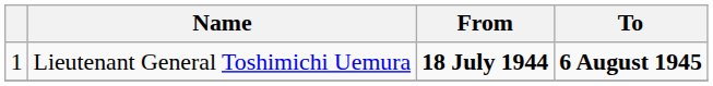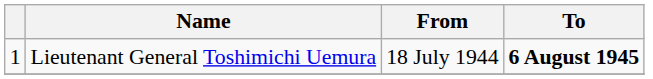Lieutenant General Toshimichi Uemura | From: bold -> normal
